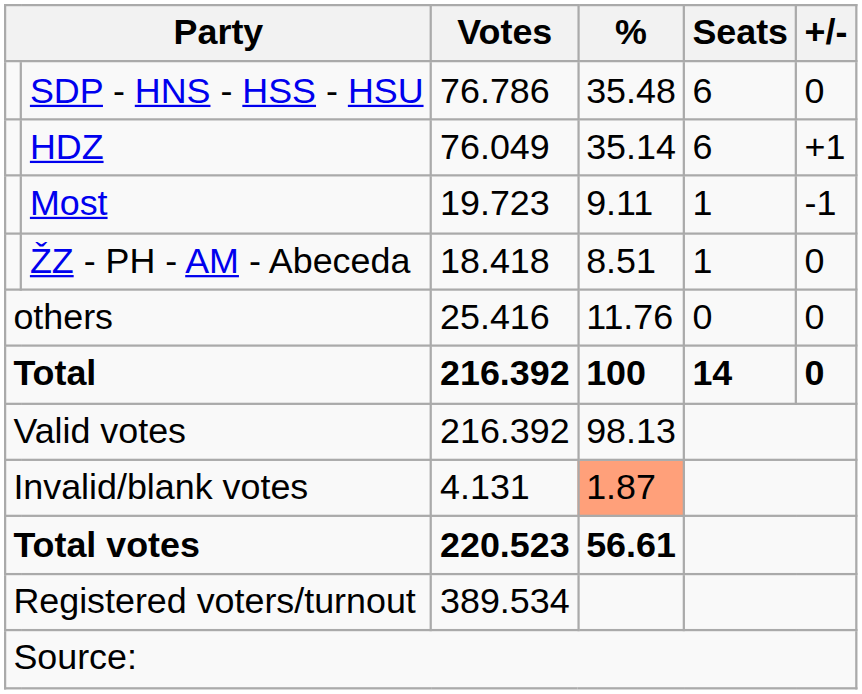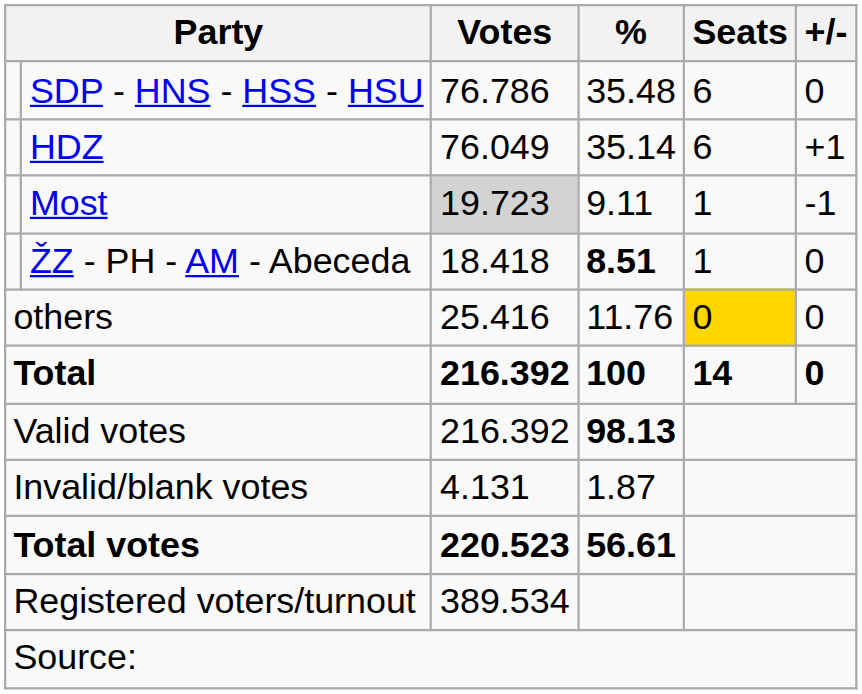Most | Votes: no background -> lightgrey background
ŽZ - PH - AM - Abeceda | %: normal -> bold
others | Seats: no background -> gold background
Valid votes | %: normal -> bold
Invalid/blank votes | %: lightsalmon background -> no background
